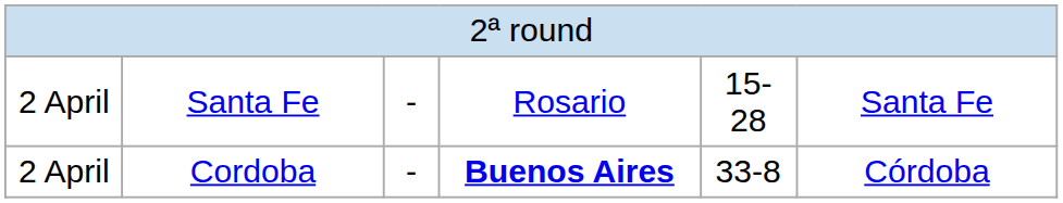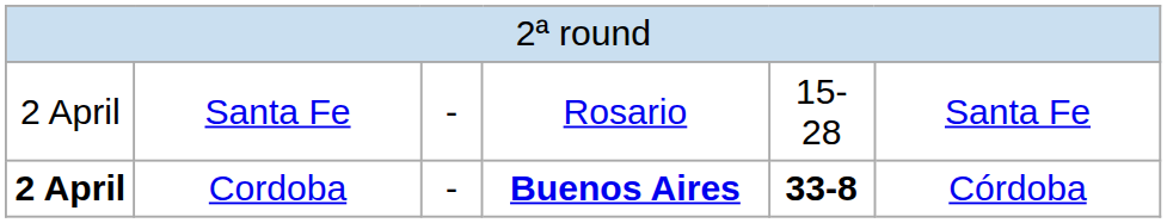Cordoba | column 1: normal -> bold
Cordoba | column 5: normal -> bold
